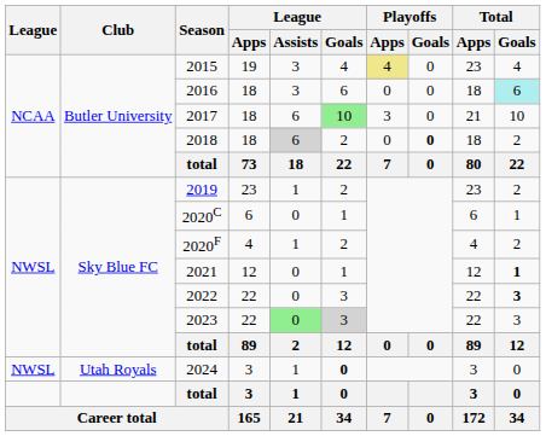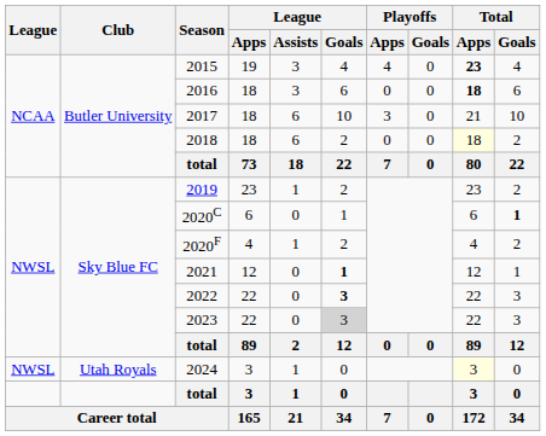2015 | Playoffs / Apps: khaki background -> no background
2015 | Total / Apps: normal -> bold
2016 | Total / Apps: normal -> bold
2016 | Total / Goals: paleturquoise background -> no background
2017 | League / Goals: lightgreen background -> no background
2018 | League / Assists: lightgrey background -> no background
2018 | Playoffs / Goals: bold -> normal
2018 | Total / Apps: no background -> lightyellow background
2020C | Total / Goals: normal -> bold
2021 | League / Goals: normal -> bold
2021 | Total / Goals: bold -> normal
2022 | League / Goals: normal -> bold
2022 | Total / Goals: bold -> normal
2023 | League / Assists: lightgreen background -> no background
2024 | League / Goals: bold -> normal
2024 | Total / Apps: no background -> lightyellow background
